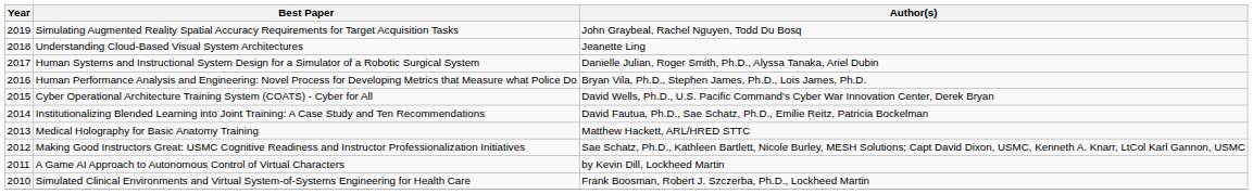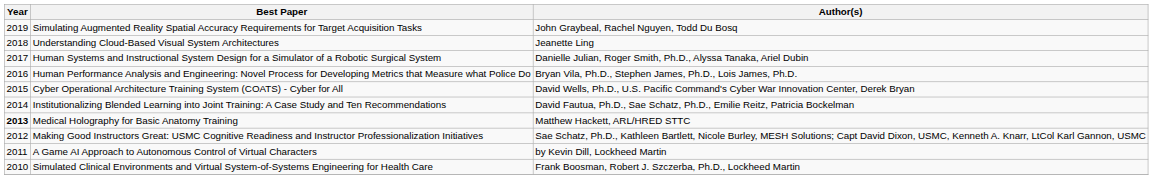Medical Holography for Basic Anatomy Training | Year: normal -> bold
